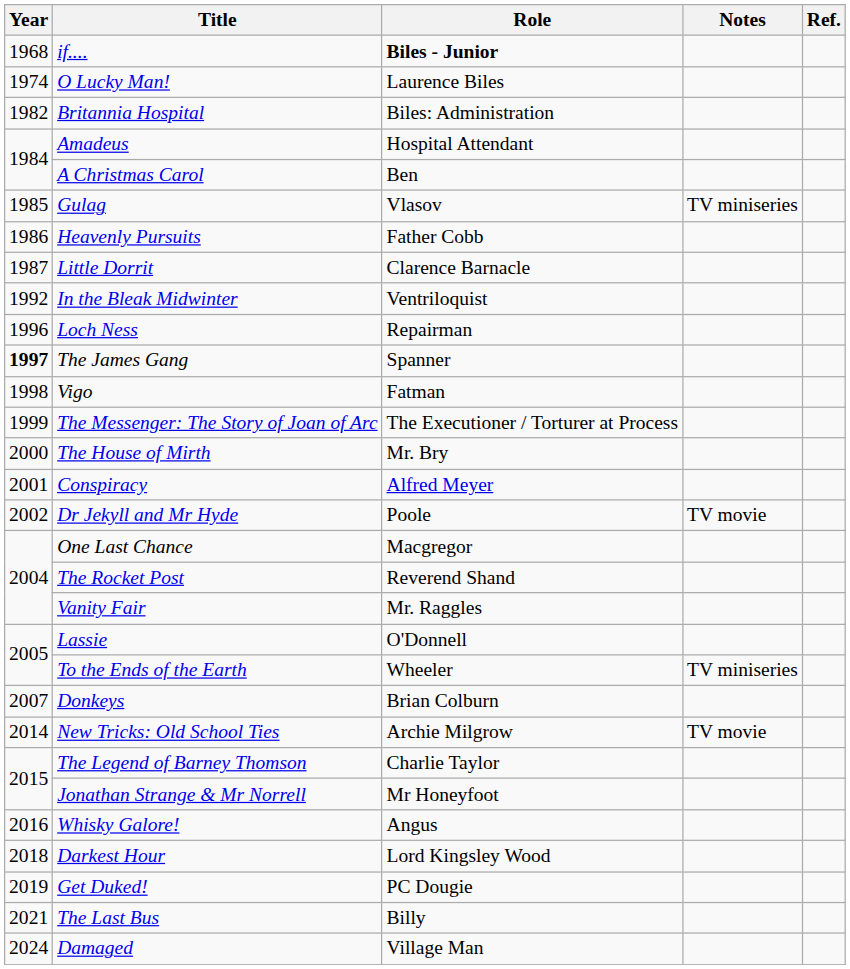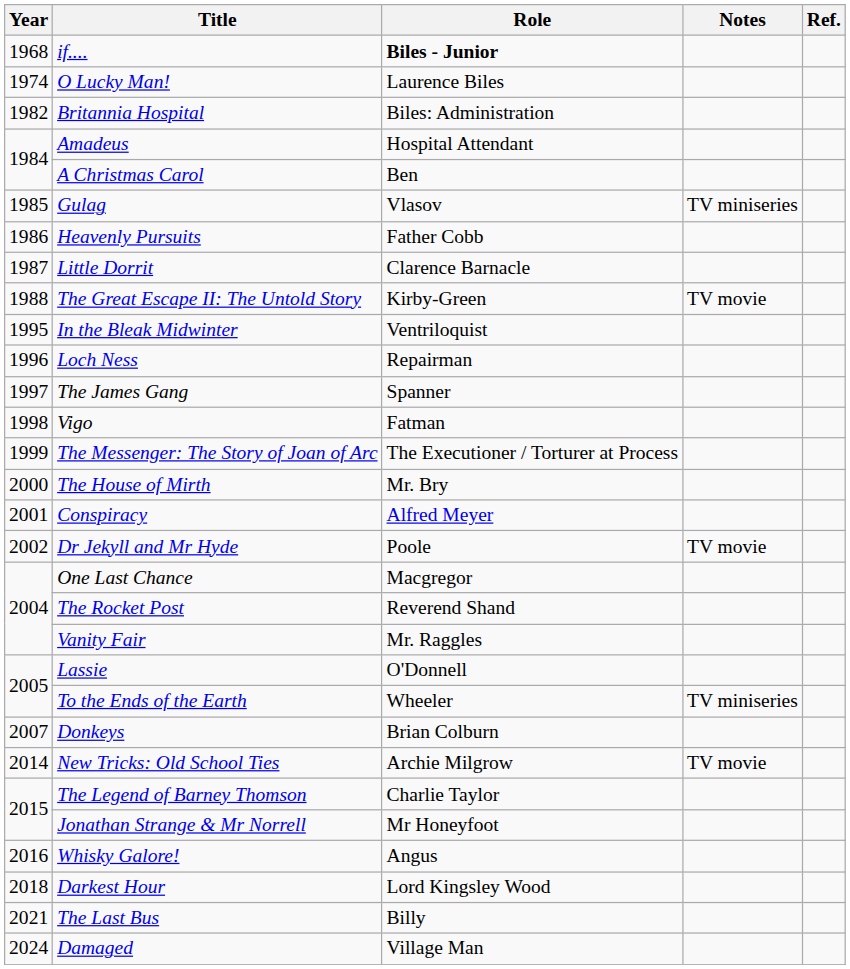+ row: 1988 | The Great Escape II: The Untold Story | Kirby-Green | TV movie
In the Bleak Midwinter | Year: 1992 -> 1995
The James Gang | Year: bold -> normal
- row: 2019 | Get Duked! | PC Dougie
